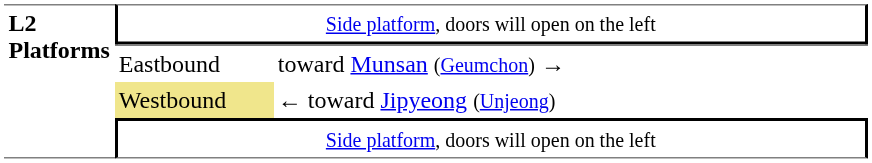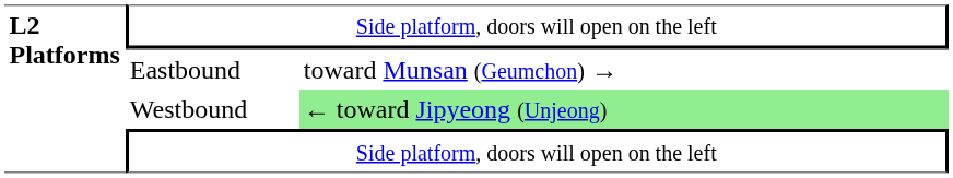Westbound | column 2: khaki background -> no background
Westbound | column 3: no background -> lightgreen background
